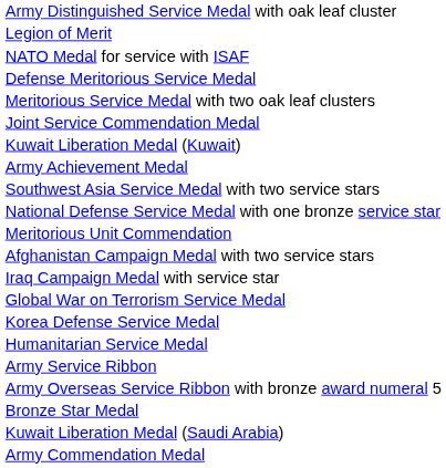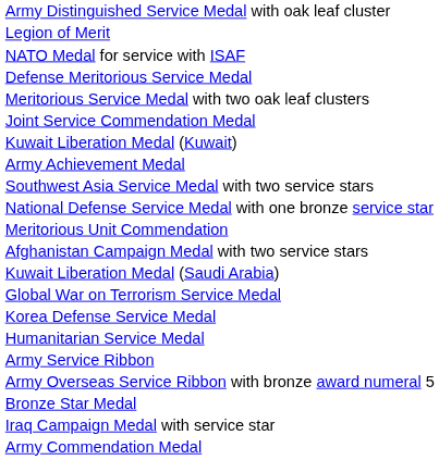row 13 | column 1: Iraq Campaign Medal with service star -> Kuwait Liberation Medal (Saudi Arabia)
row 20 | column 1: Kuwait Liberation Medal (Saudi Arabia) -> Iraq Campaign Medal with service star
